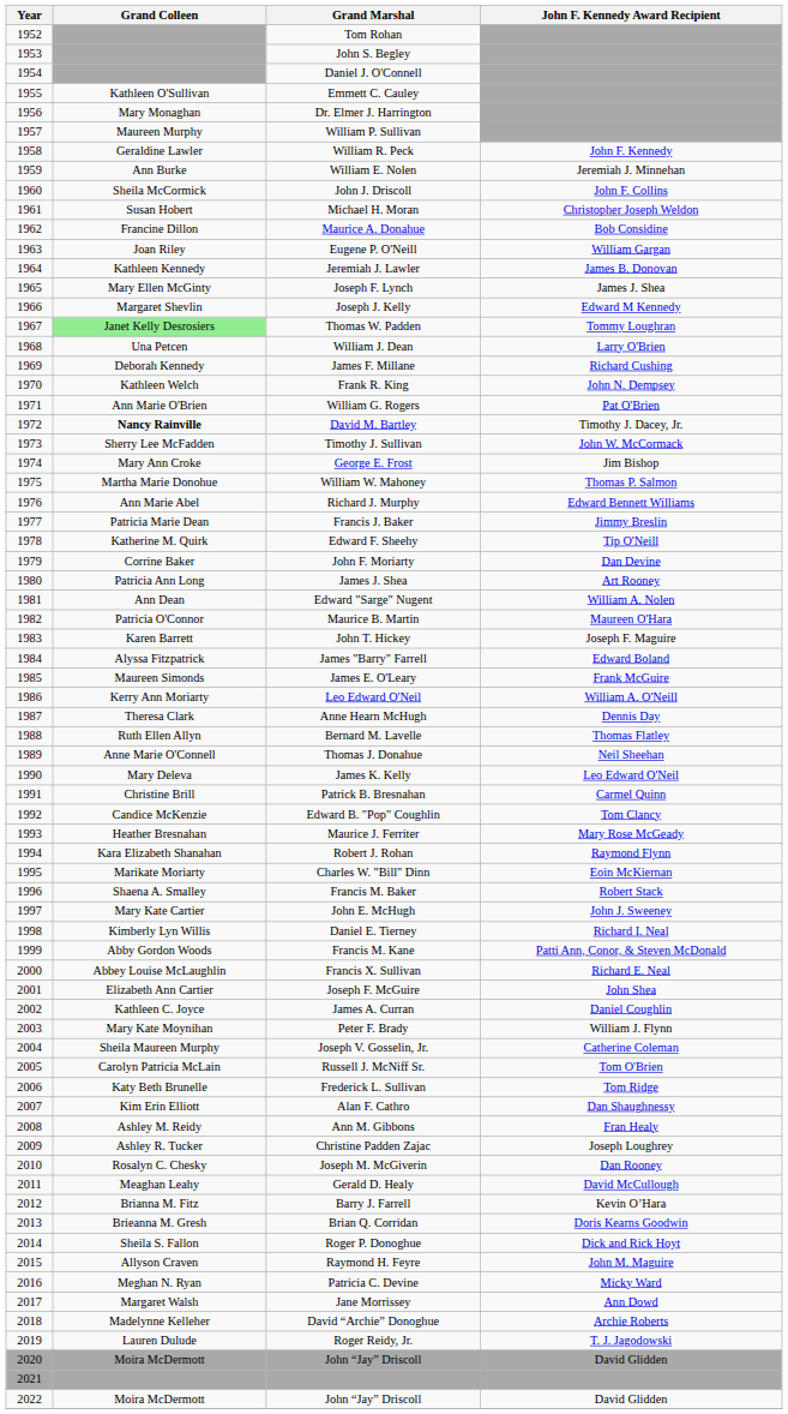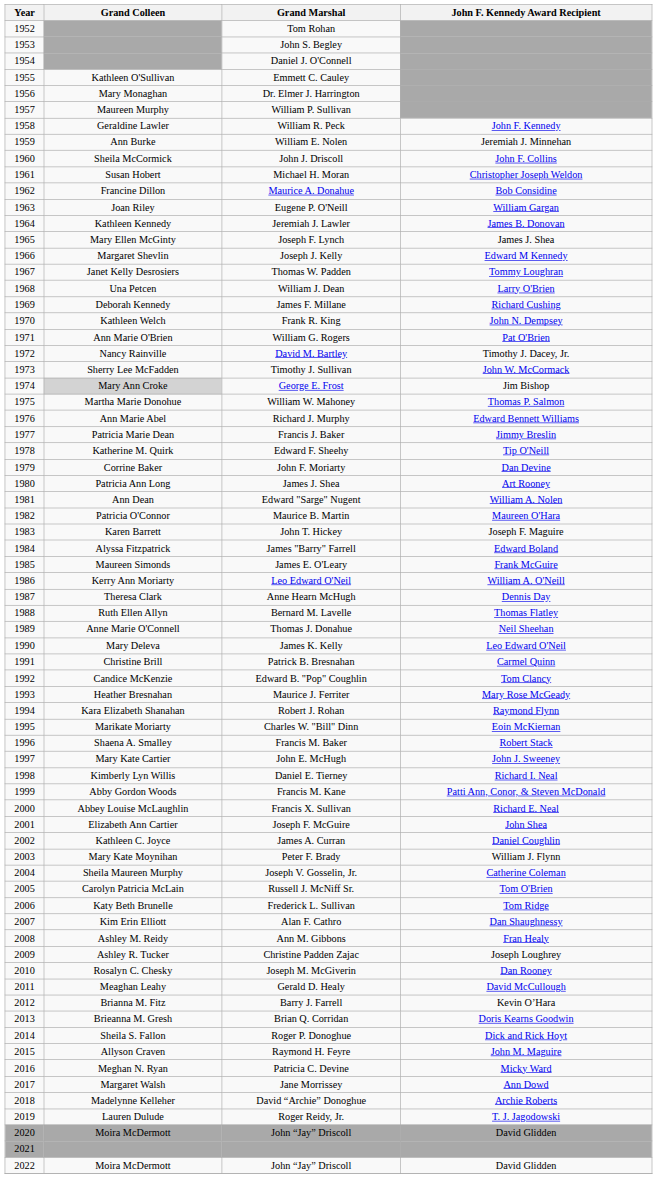Thomas W. Padden | Grand Colleen: lightgreen background -> no background
David M. Bartley | Grand Colleen: bold -> normal
George E. Frost | Grand Colleen: no background -> lightgrey background
